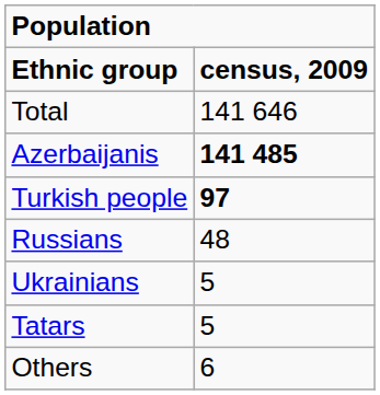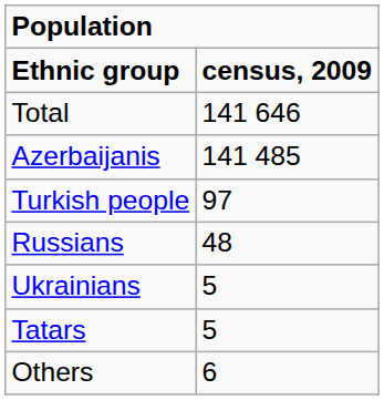Azerbaijanis | column 2: bold -> normal
Turkish people | column 2: bold -> normal
